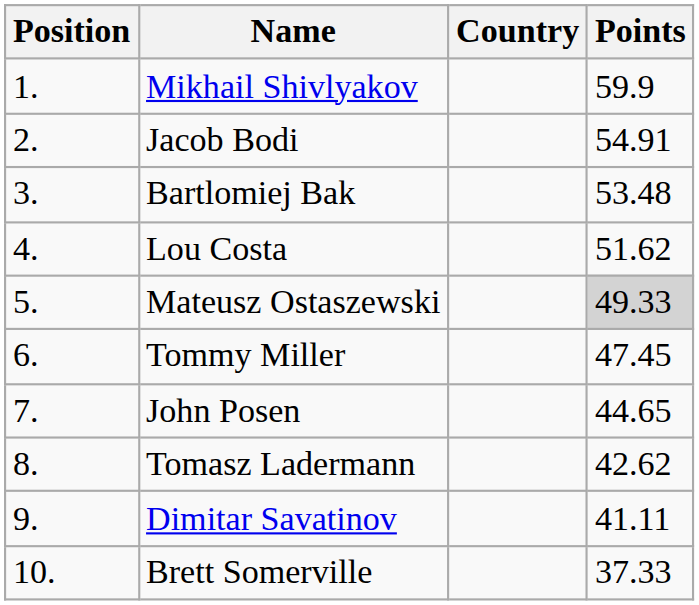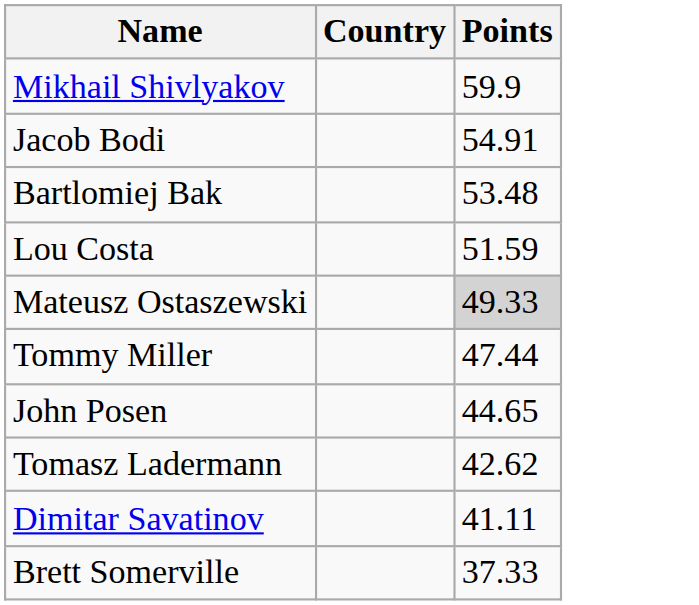- column: Position | 1. | 2. | 3. | 4. | 5. | 6. | 7. | 8. | 9. | 10.
Lou Costa | Points: 51.62 -> 51.59
Tommy Miller | Points: 47.45 -> 47.44
